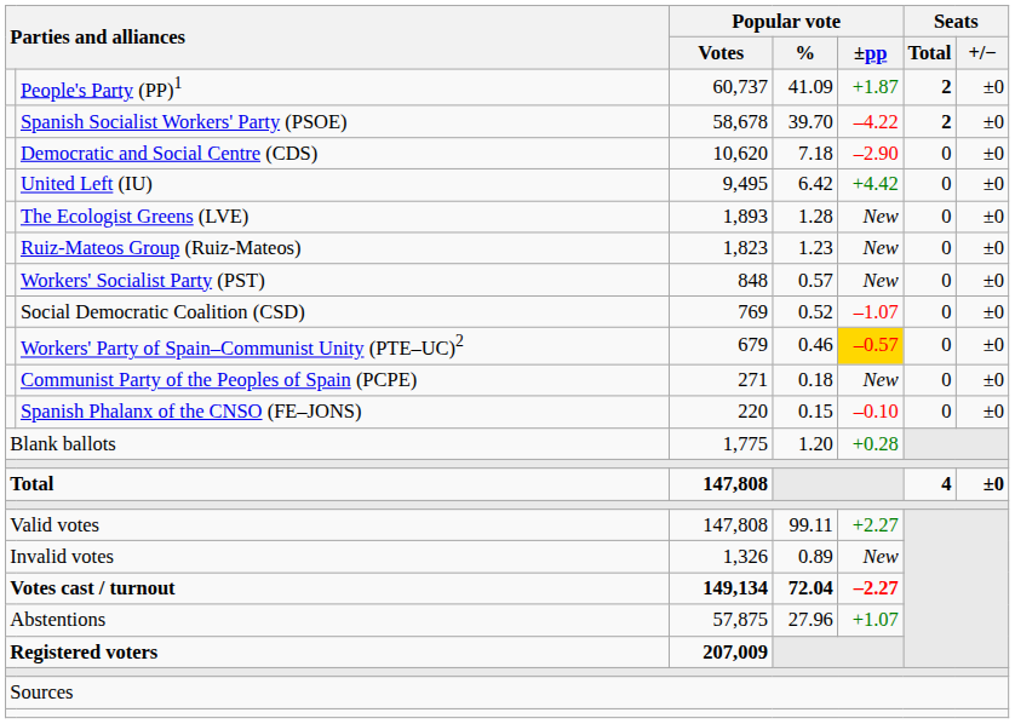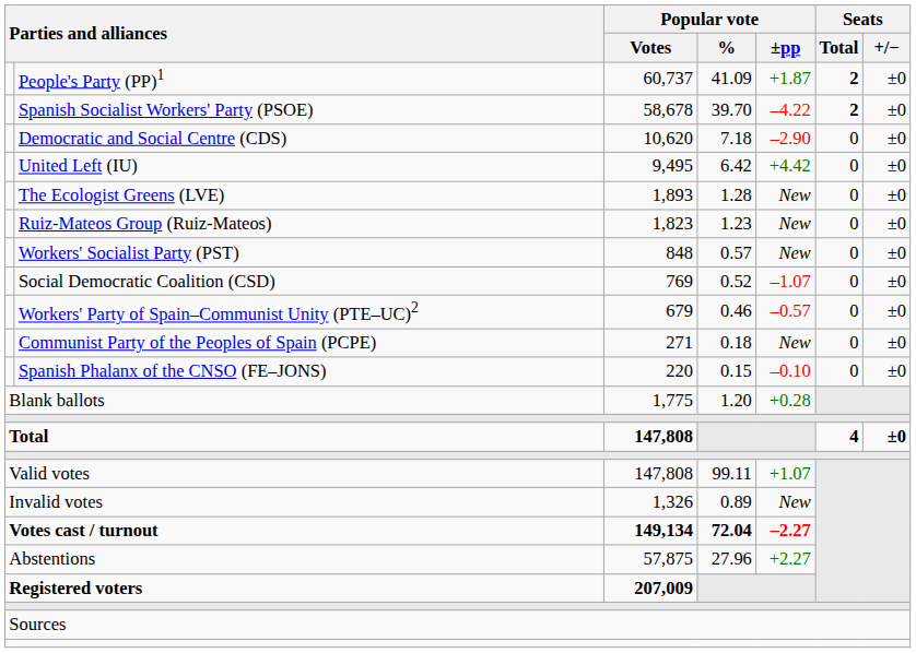Workers' Party of Spain–Communist Unity (PTE–UC)2 | Popular vote / ±pp: gold background -> no background
Valid votes | Popular vote / ±pp: +2.27 -> +1.07
Abstentions | Popular vote / ±pp: +1.07 -> +2.27
